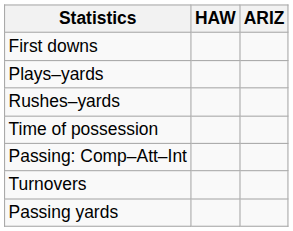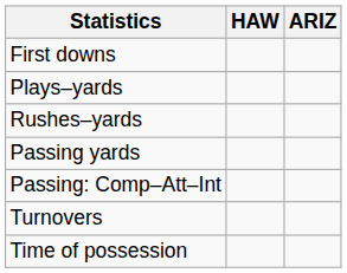rows swapped: Passing yards <-> Time of possession
